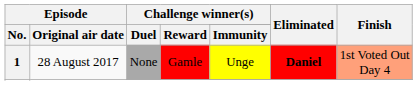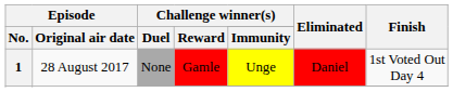28 August 2017 / None | Eliminated: bold -> normal
28 August 2017 / None | Finish: lightsalmon background -> no background
